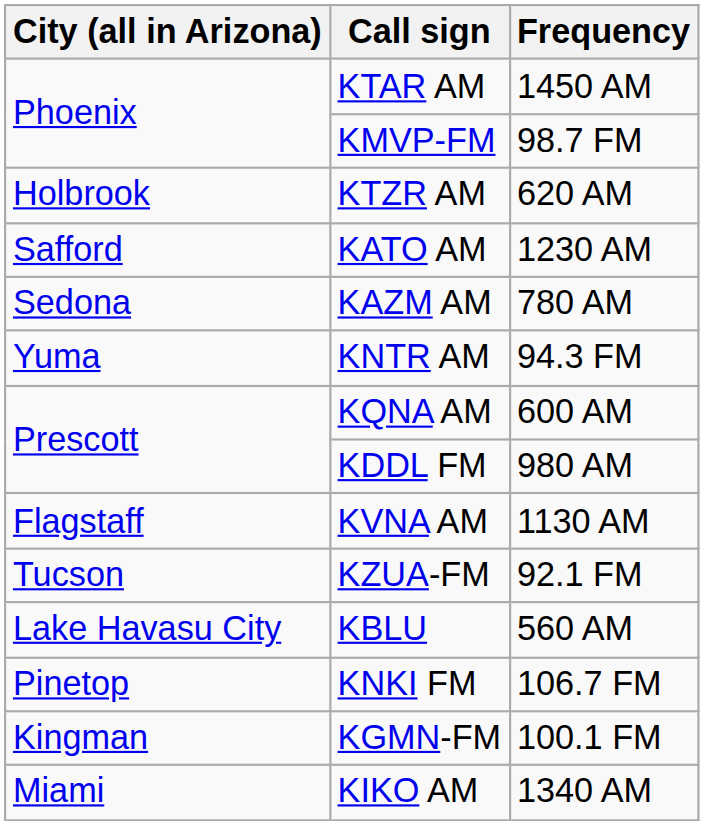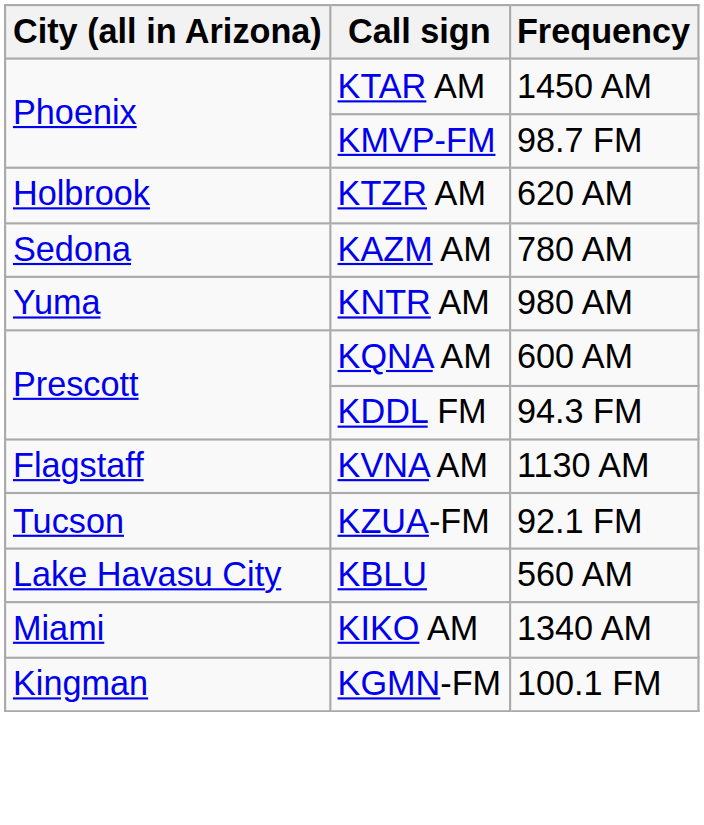- row: Safford | KATO AM | 1230 AM
KNTR AM | Frequency: 94.3 FM -> 980 AM
KDDL FM | Frequency: 980 AM -> 94.3 FM
- row: Pinetop | KNKI FM | 106.7 FM
rows swapped: KIKO AM <-> KGMN-FM
